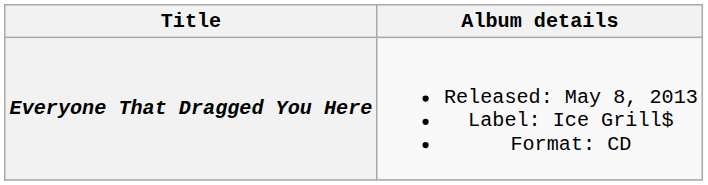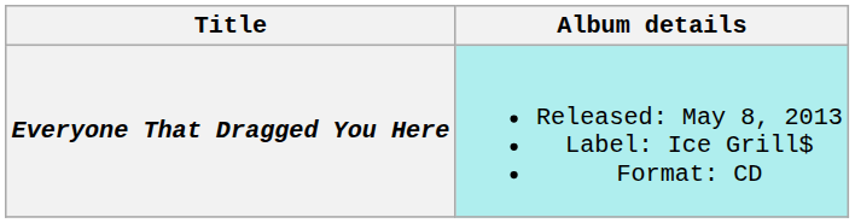Everyone That Dragged You Here | Album details: no background -> paleturquoise background
